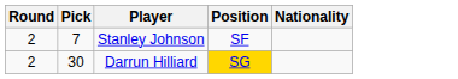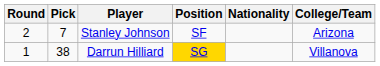+ column: College/Team | Arizona | Villanova
Darrun Hilliard | Round: 2 -> 1
Darrun Hilliard | Pick: 30 -> 38
